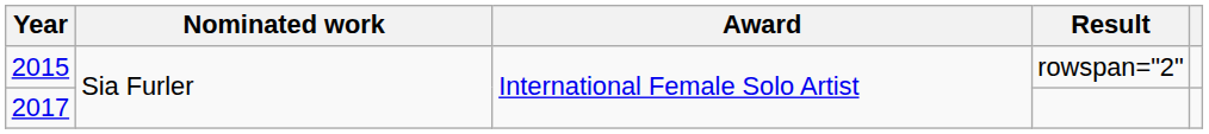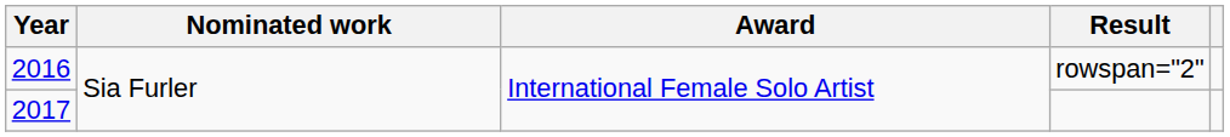rowspan="2" | Year: 2015 -> 2016
